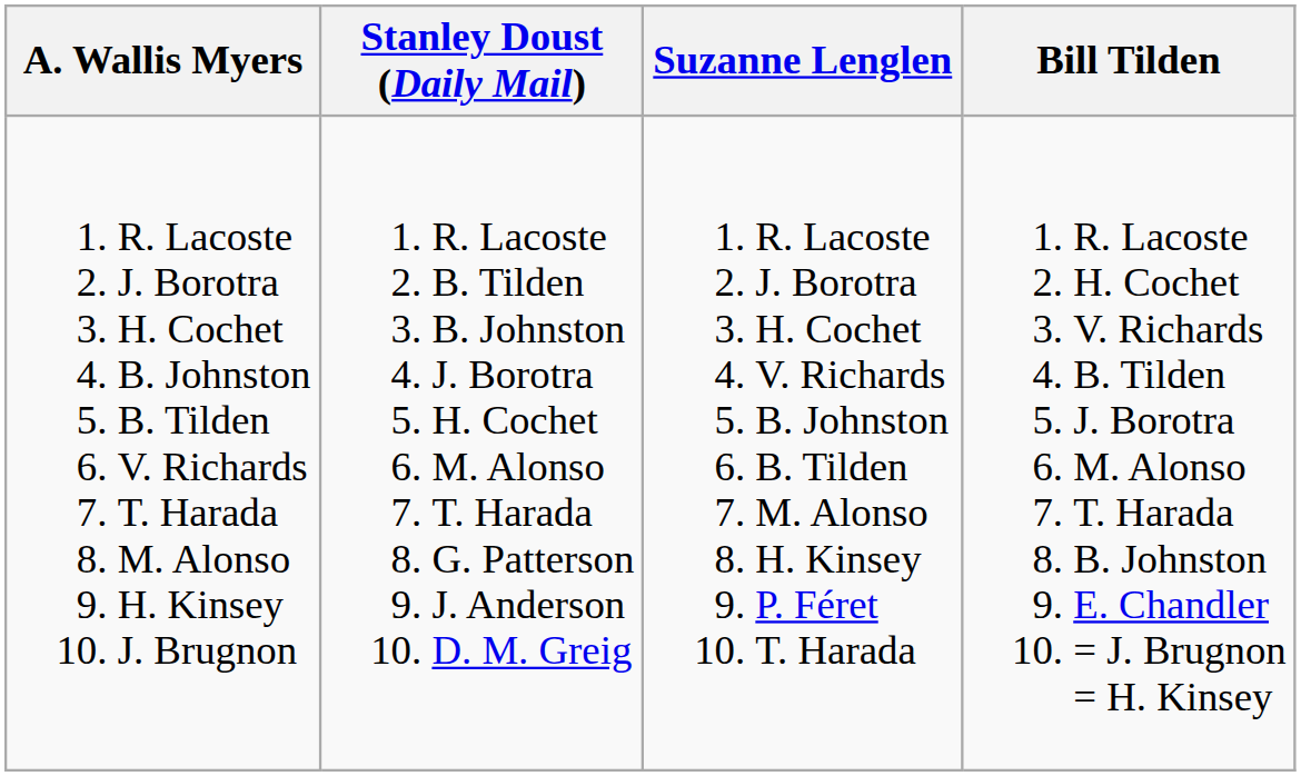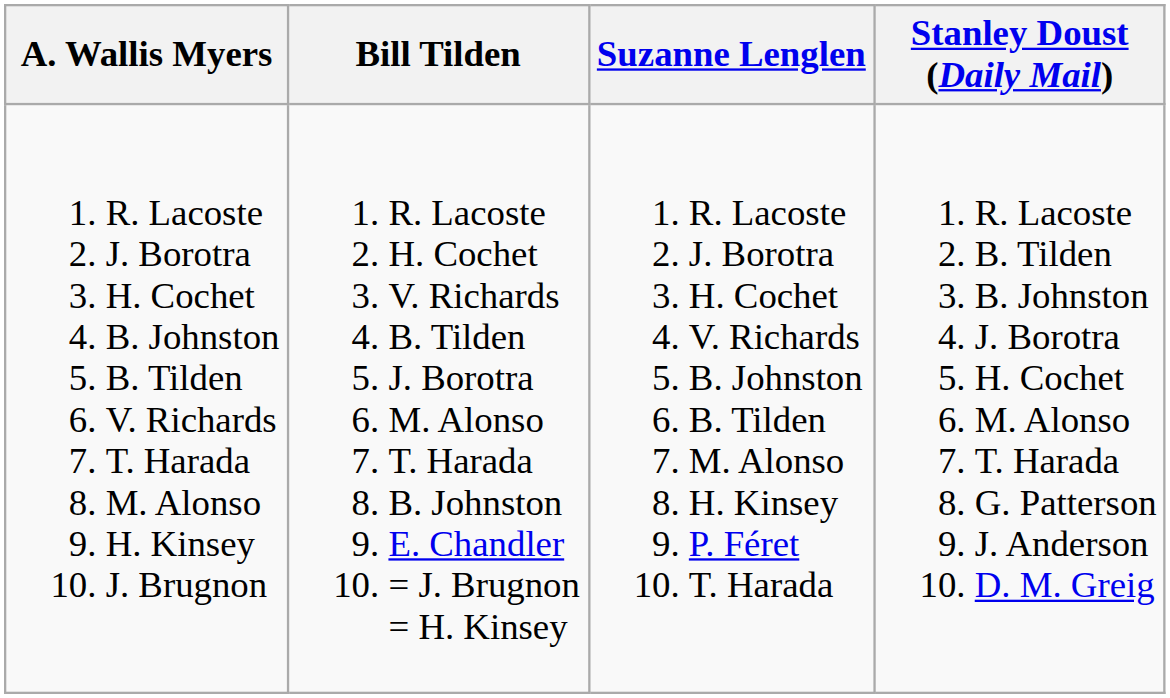columns swapped: Stanley Doust (Daily Mail) <-> Bill Tilden
